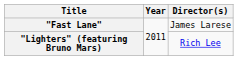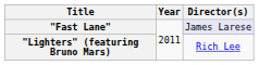"Fast Lane" | Director(s): no background -> lavender background
